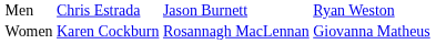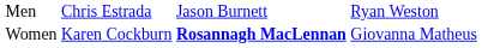Women | column 3: normal -> bold
